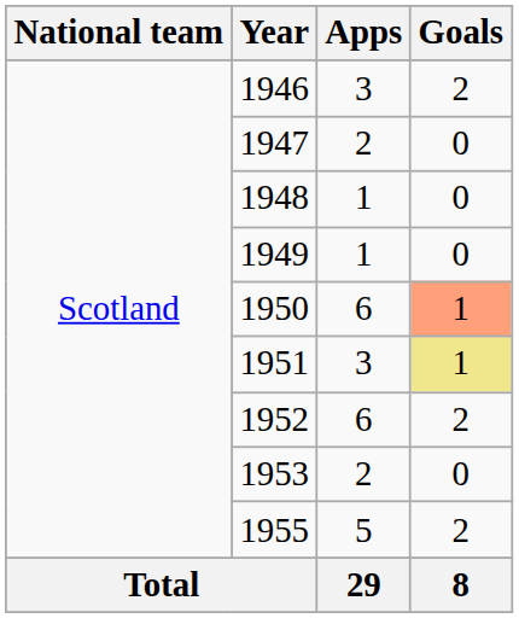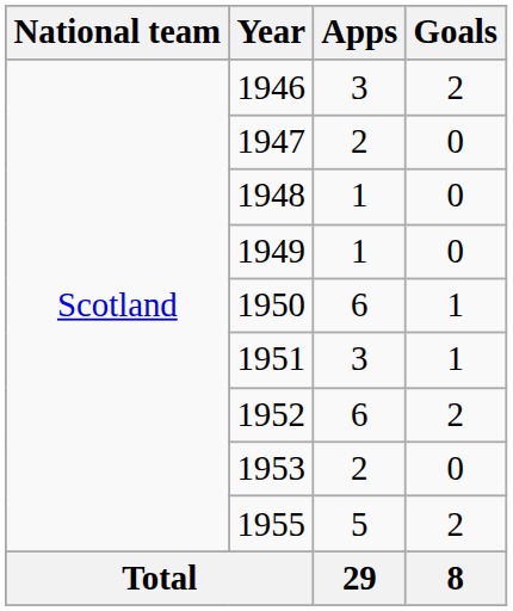1950 | Goals: lightsalmon background -> no background
1951 | Goals: khaki background -> no background
